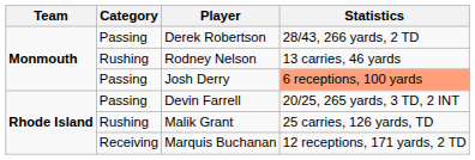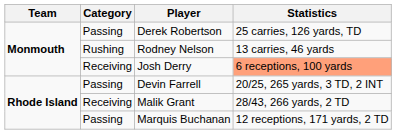Derek Robertson | Statistics: 28/43, 266 yards, 2 TD -> 25 carries, 126 yards, TD
Josh Derry | Category: Passing -> Receiving
Malik Grant | Category: Rushing -> Receiving
Malik Grant | Statistics: 25 carries, 126 yards, TD -> 28/43, 266 yards, 2 TD
Marquis Buchanan | Category: Receiving -> Passing
